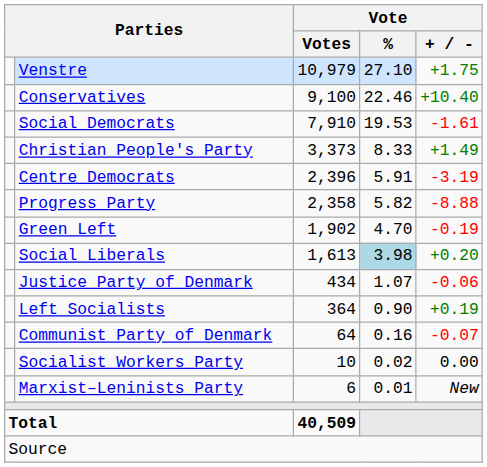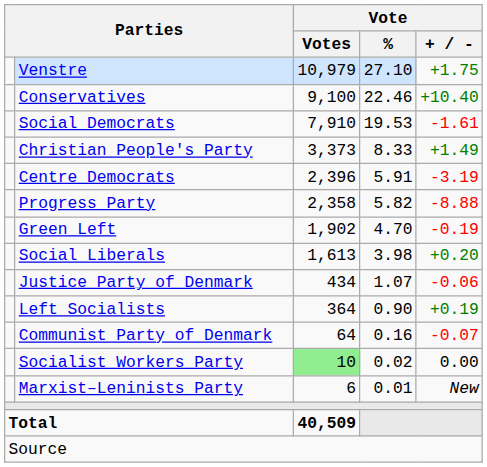Social Liberals | Vote / %: lightblue background -> no background
Socialist Workers Party | Vote / Votes: no background -> lightgreen background
